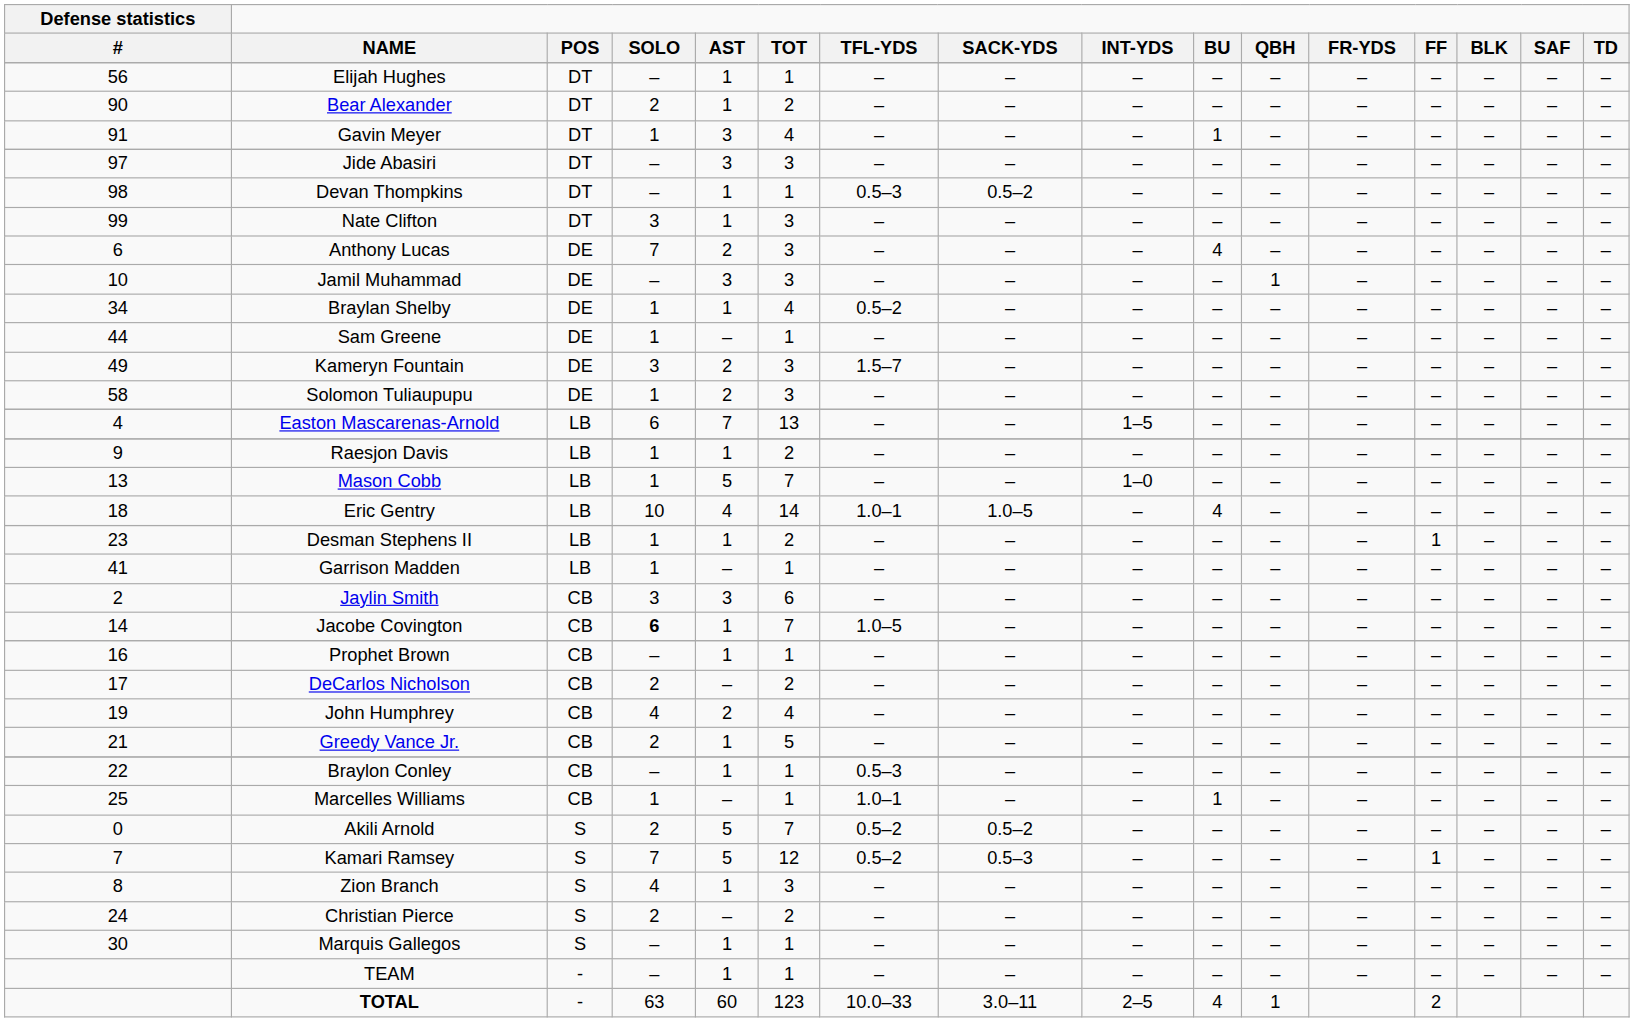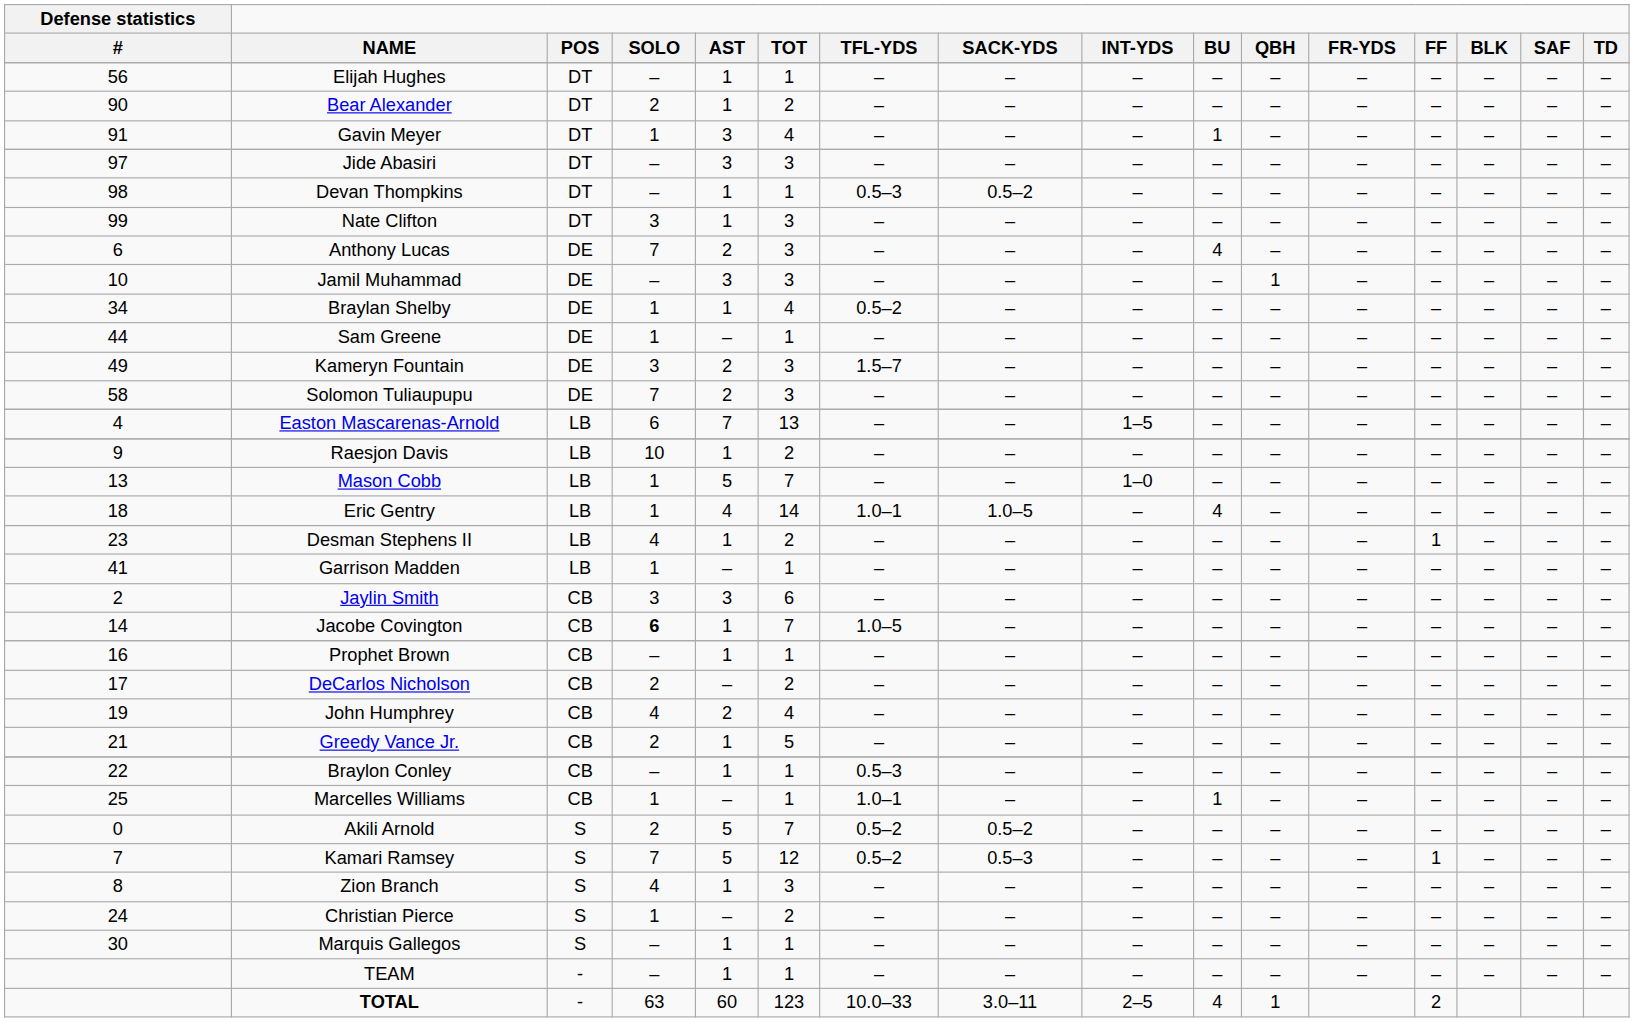Solomon Tuliaupupu | SOLO: 1 -> 7
Raesjon Davis | SOLO: 1 -> 10
Eric Gentry | SOLO: 10 -> 1
Desman Stephens II | SOLO: 1 -> 4
Christian Pierce | SOLO: 2 -> 1
